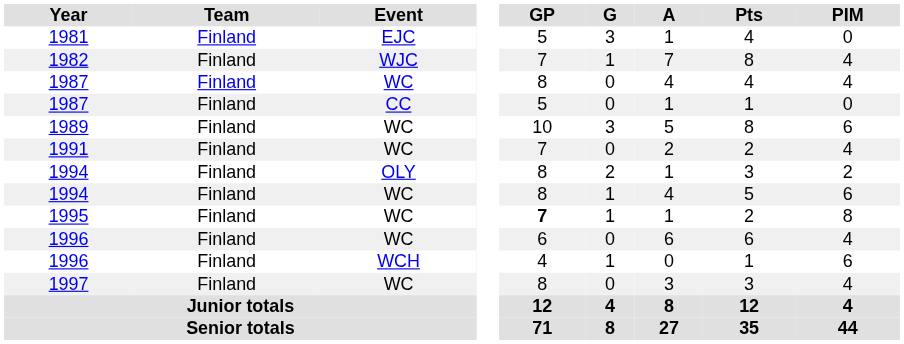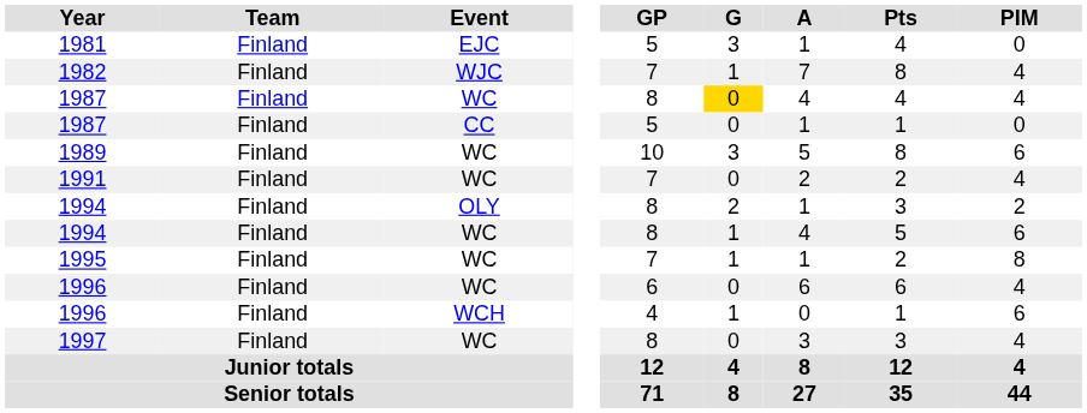1987 / WC | G: no background -> gold background
1995 | GP: bold -> normal
